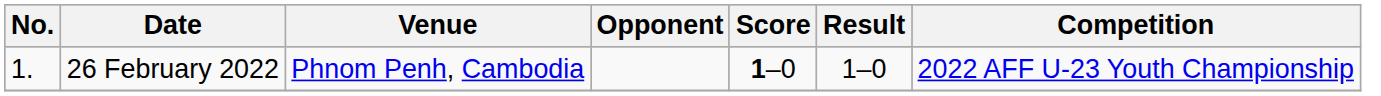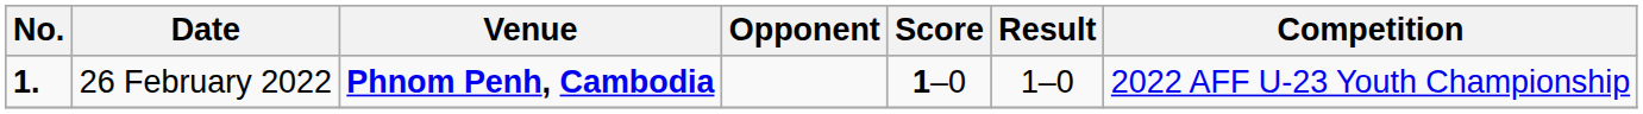26 February 2022 | No.: normal -> bold
26 February 2022 | Venue: normal -> bold
